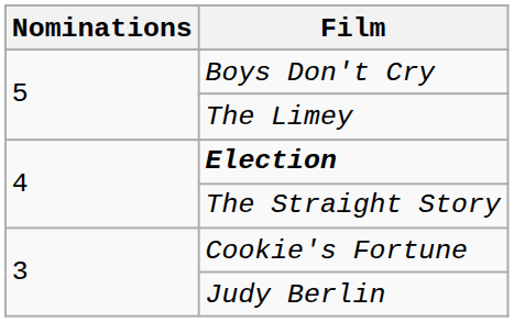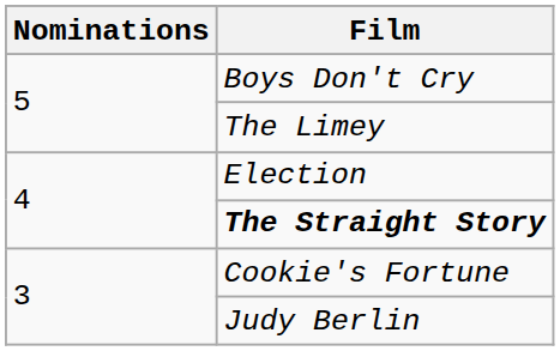Election | Film: bold -> normal
The Straight Story | Film: normal -> bold
